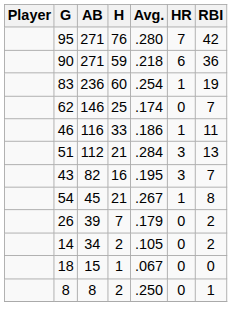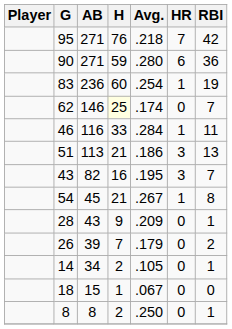95 | Avg.: .280 -> .218
90 | Avg.: .218 -> .280
62 | H: no background -> lightyellow background
46 | Avg.: .186 -> .284
51 | AB: 112 -> 113
51 | Avg.: .284 -> .186
+ row: 28 | 43 | 9 | .209 | 0 | 1
14 | RBI: 2 -> 1
